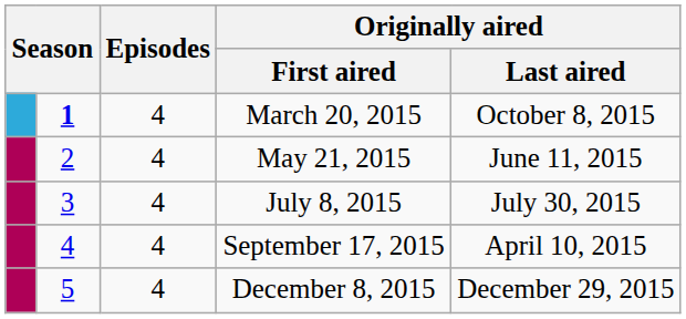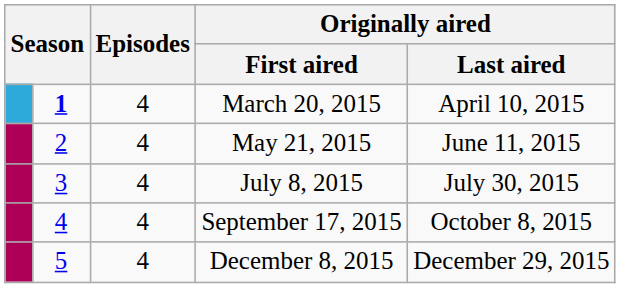March 20, 2015 | Originally aired / Last aired: October 8, 2015 -> April 10, 2015
September 17, 2015 | Originally aired / Last aired: April 10, 2015 -> October 8, 2015
